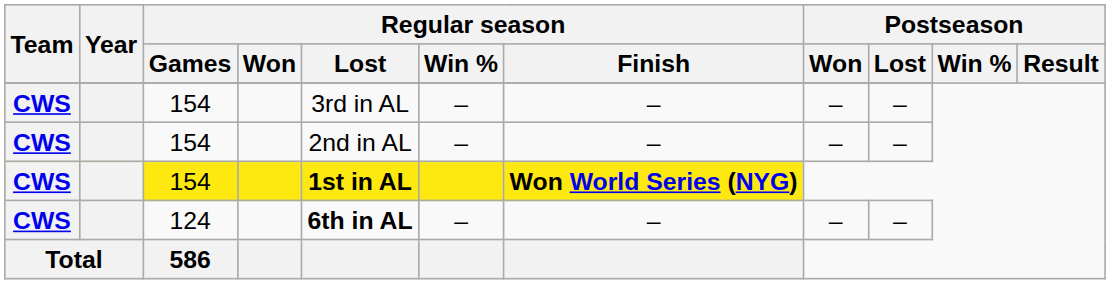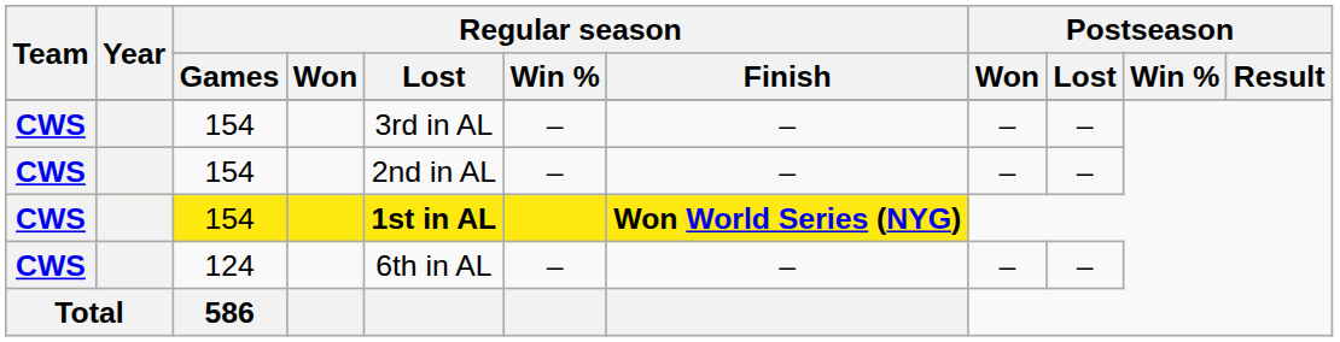124 | Regular season / Lost: bold -> normal
